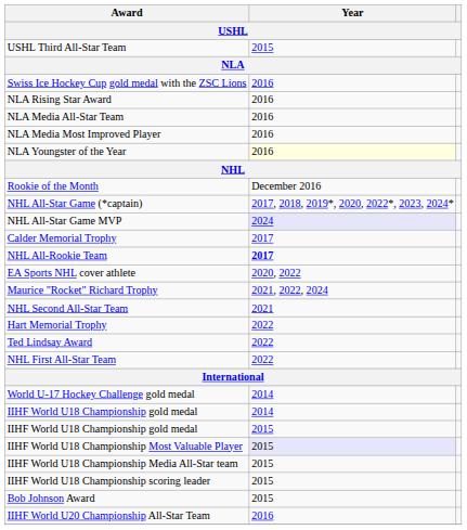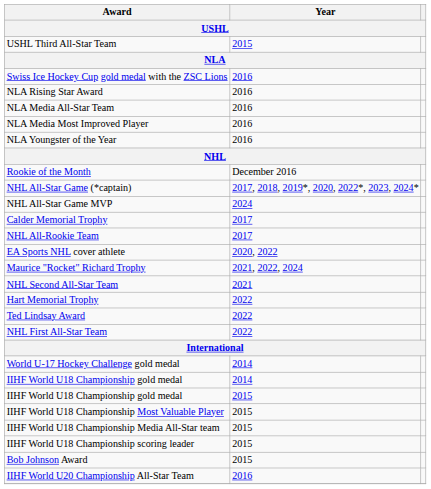NLA Youngster of the Year | Year / USHL: lightyellow background -> no background
NHL All-Star Game MVP | Year / USHL: lavender background -> no background
NHL All-Rookie Team | Year / USHL: bold -> normal
IIHF World U18 Championship Most Valuable Player | Year / USHL: lavender background -> no background
